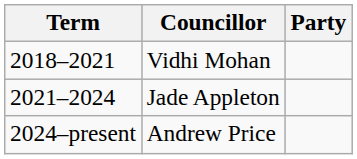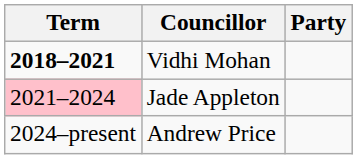Vidhi Mohan | Term: normal -> bold
Jade Appleton | Term: no background -> pink background
